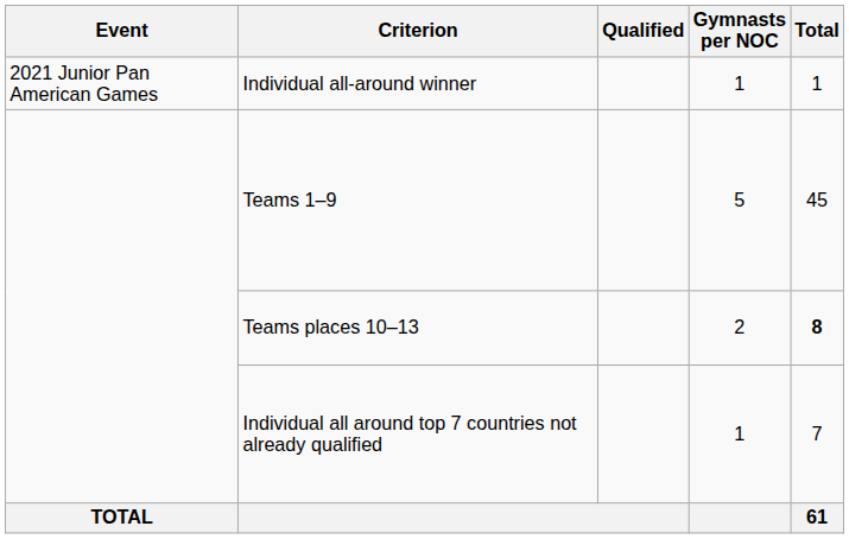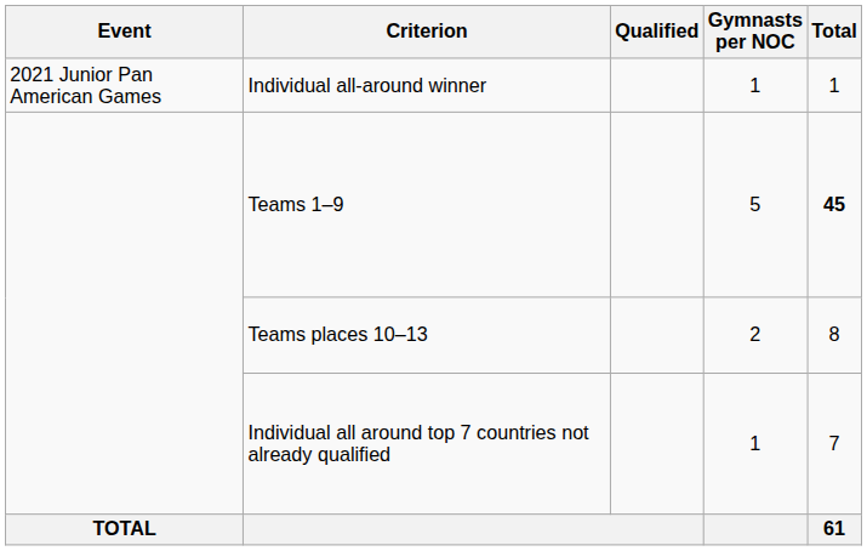Teams 1–9 | Total: normal -> bold
Teams places 10–13 | Total: bold -> normal
